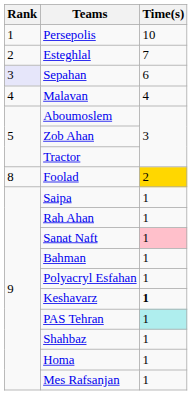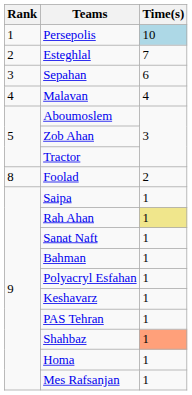Persepolis | Time(s): no background -> lightblue background
Sepahan | Rank: lavender background -> no background
Foolad | Time(s): gold background -> no background
Rah Ahan | Time(s): no background -> khaki background
Sanat Naft | Time(s): pink background -> no background
Keshavarz | Time(s): bold -> normal
PAS Tehran | Time(s): paleturquoise background -> no background
Shahbaz | Time(s): no background -> lightsalmon background
